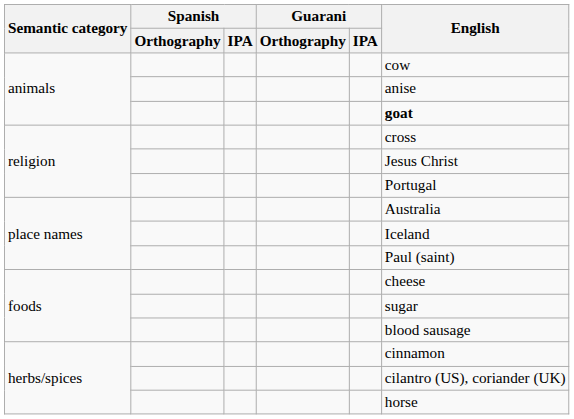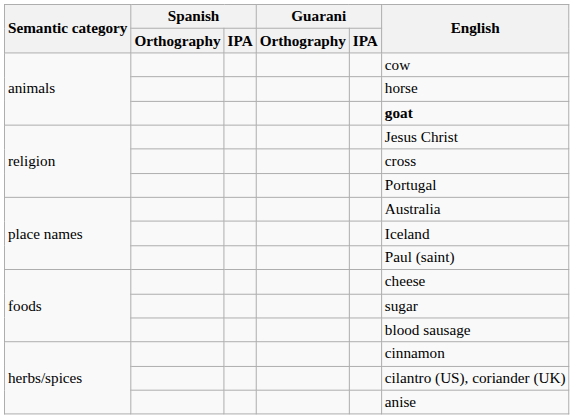row 4 | English: anise -> horse
row 6 | English: cross -> Jesus Christ
row 7 | English: Jesus Christ -> cross
row 17 | English: horse -> anise
